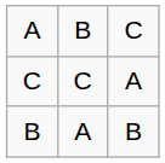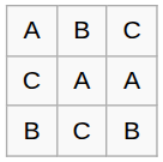row 2 | column 2: C -> A
row 3 | column 2: A -> C
